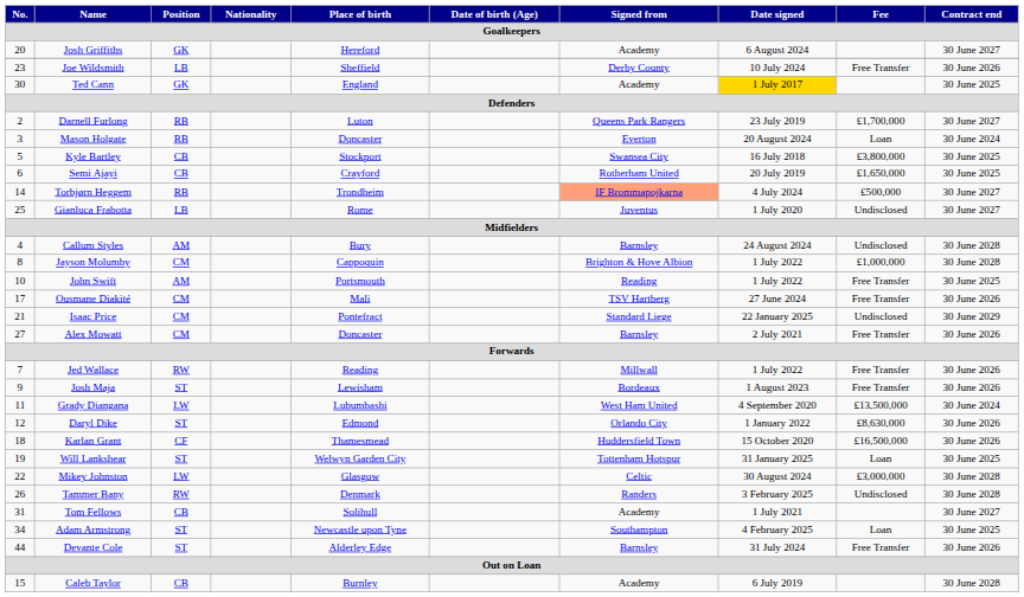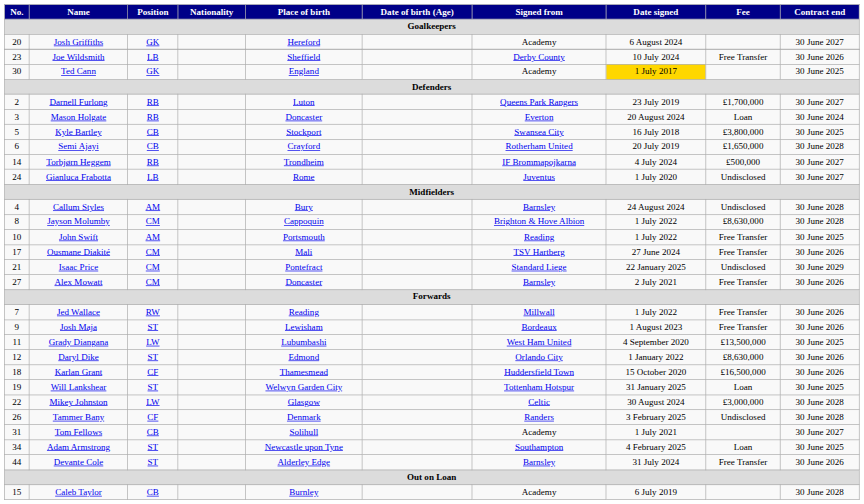Semi Ajayi | Contract end: 30 June 2025 -> 30 June 2028
Torbjørn Heggem | Signed from: lightsalmon background -> no background
Gianluca Frabotta | No.: 25 -> 24
Jayson Molumby | Fee: £1,000,000 -> £8,630,000
Grady Diangana | Contract end: 30 June 2024 -> 30 June 2025
Tammer Bany | Position: RW -> CF
